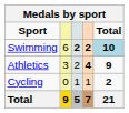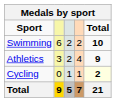Swimming | column 3: bold -> normal
Swimming | column 4: bold -> normal
Swimming | Total: lightblue background -> no background
Athletics | column 4: bold -> normal
Cycling | Total: no background -> lightyellow background
